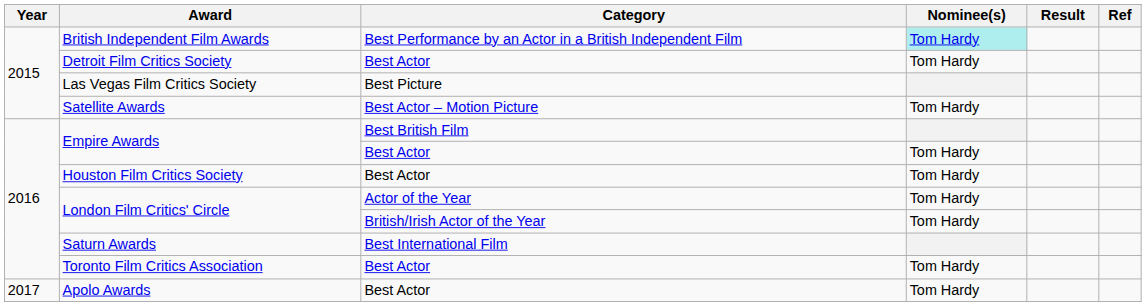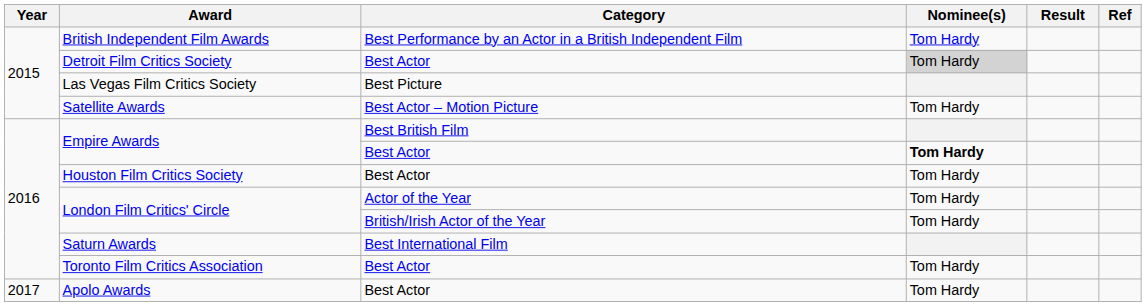British Independent Film Awards | Nominee(s): paleturquoise background -> no background
Detroit Film Critics Society | Nominee(s): no background -> lightgrey background
Empire Awards / Best Actor | Nominee(s): normal -> bold
